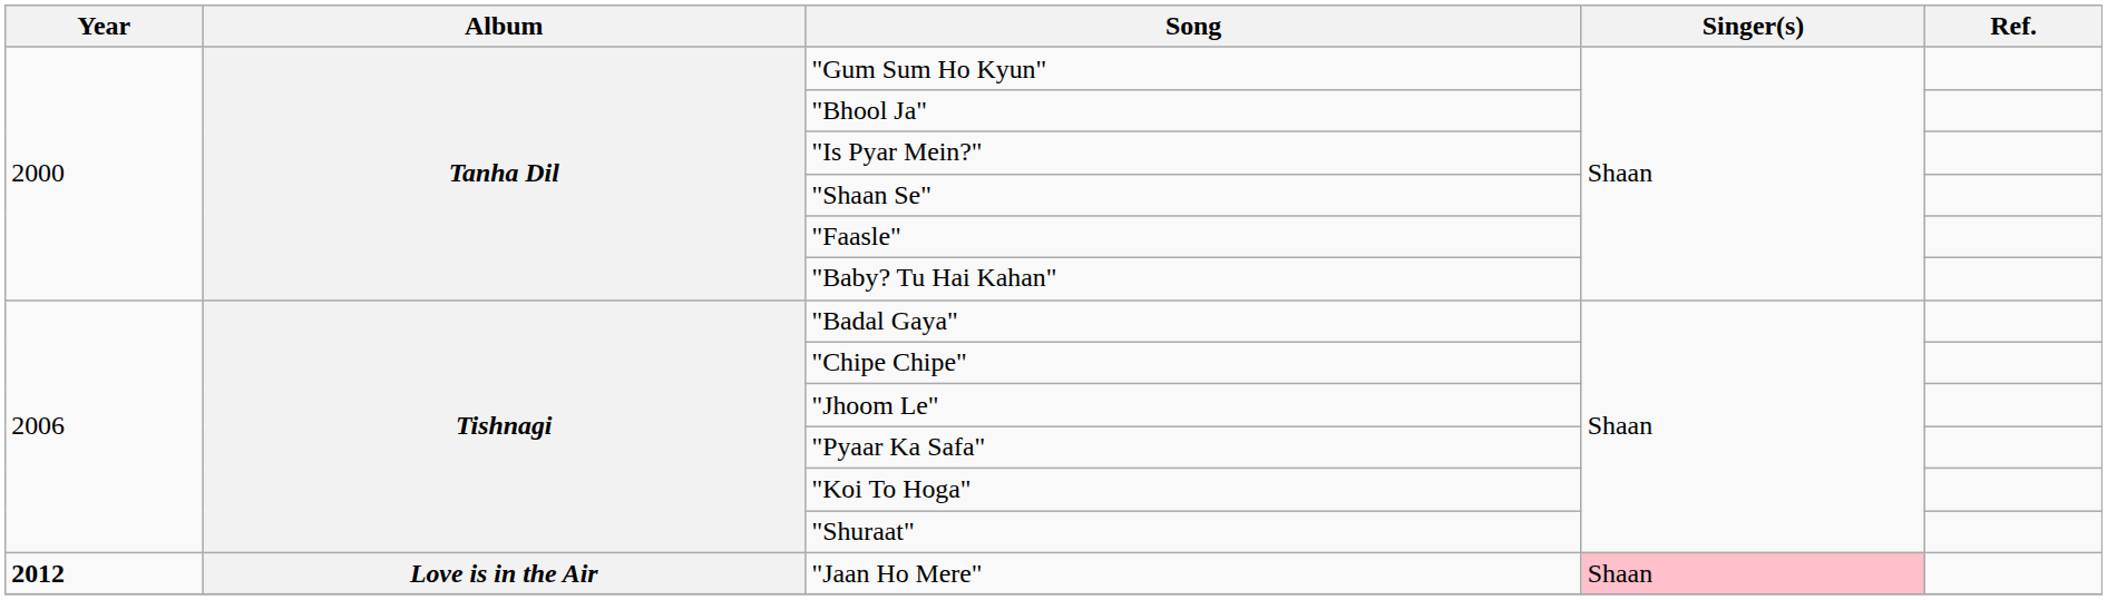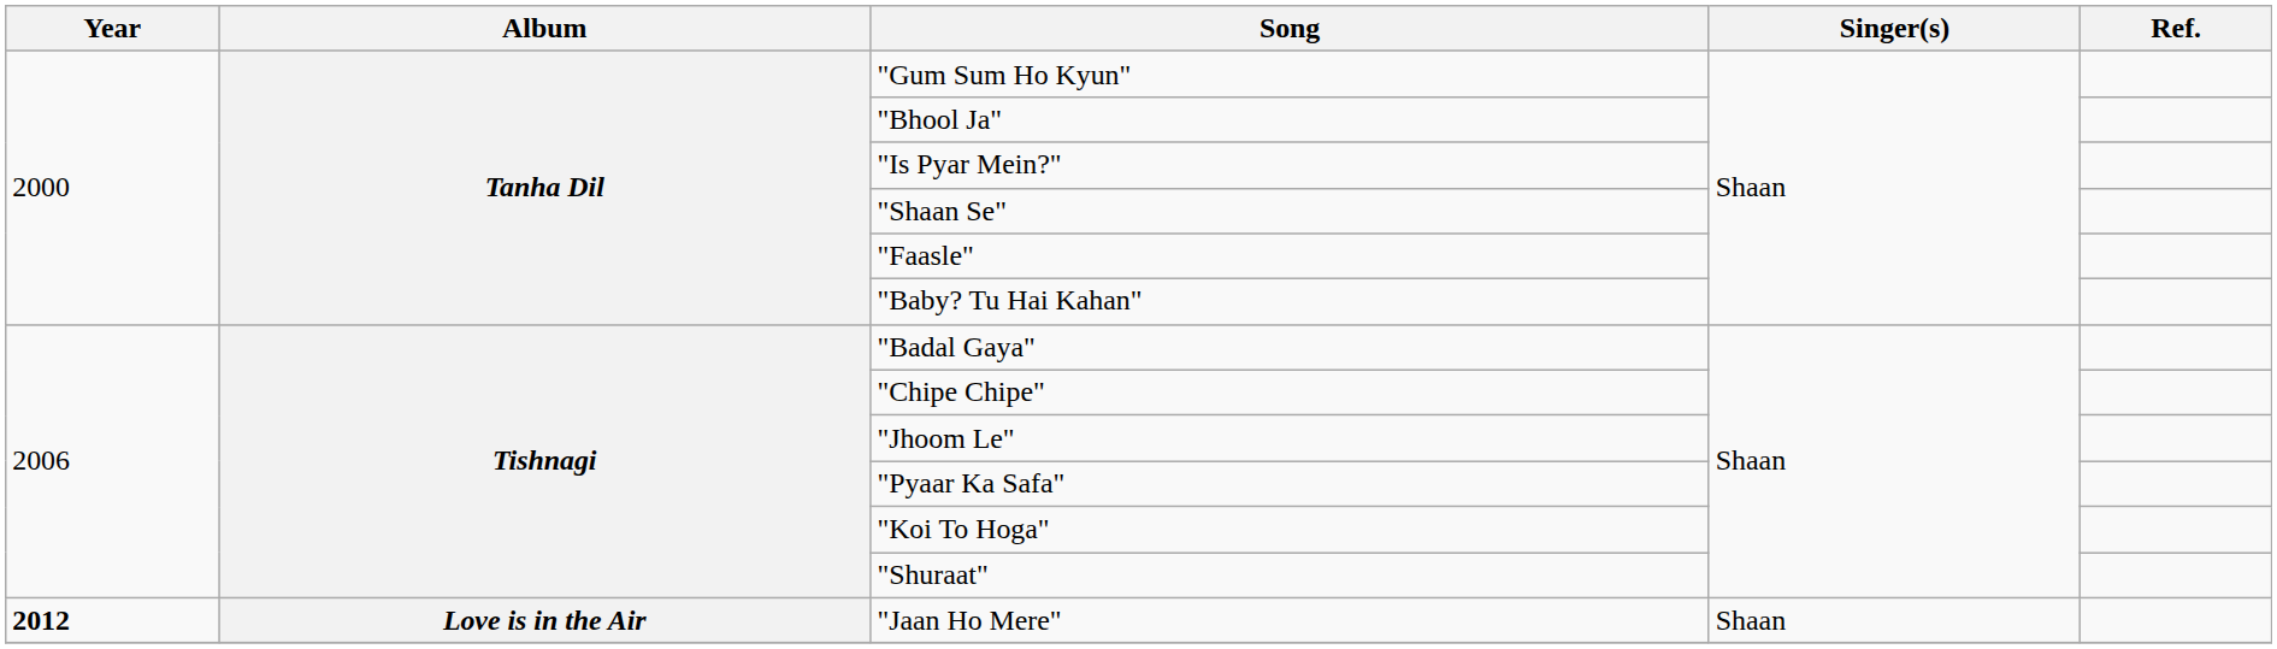"Jaan Ho Mere" | Singer(s): pink background -> no background
